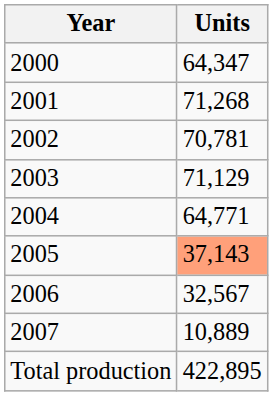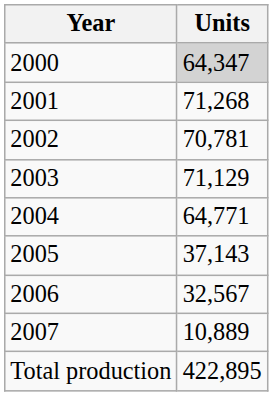2000 | Units: no background -> lightgrey background
2005 | Units: lightsalmon background -> no background
